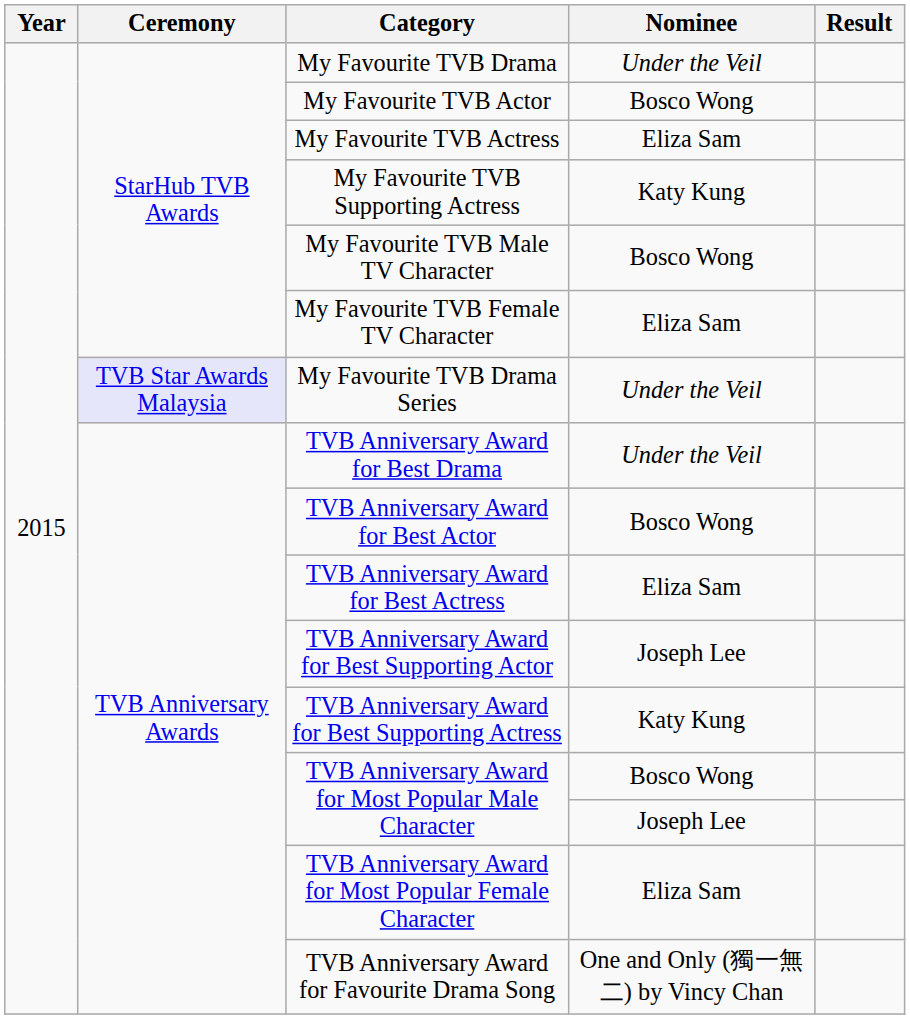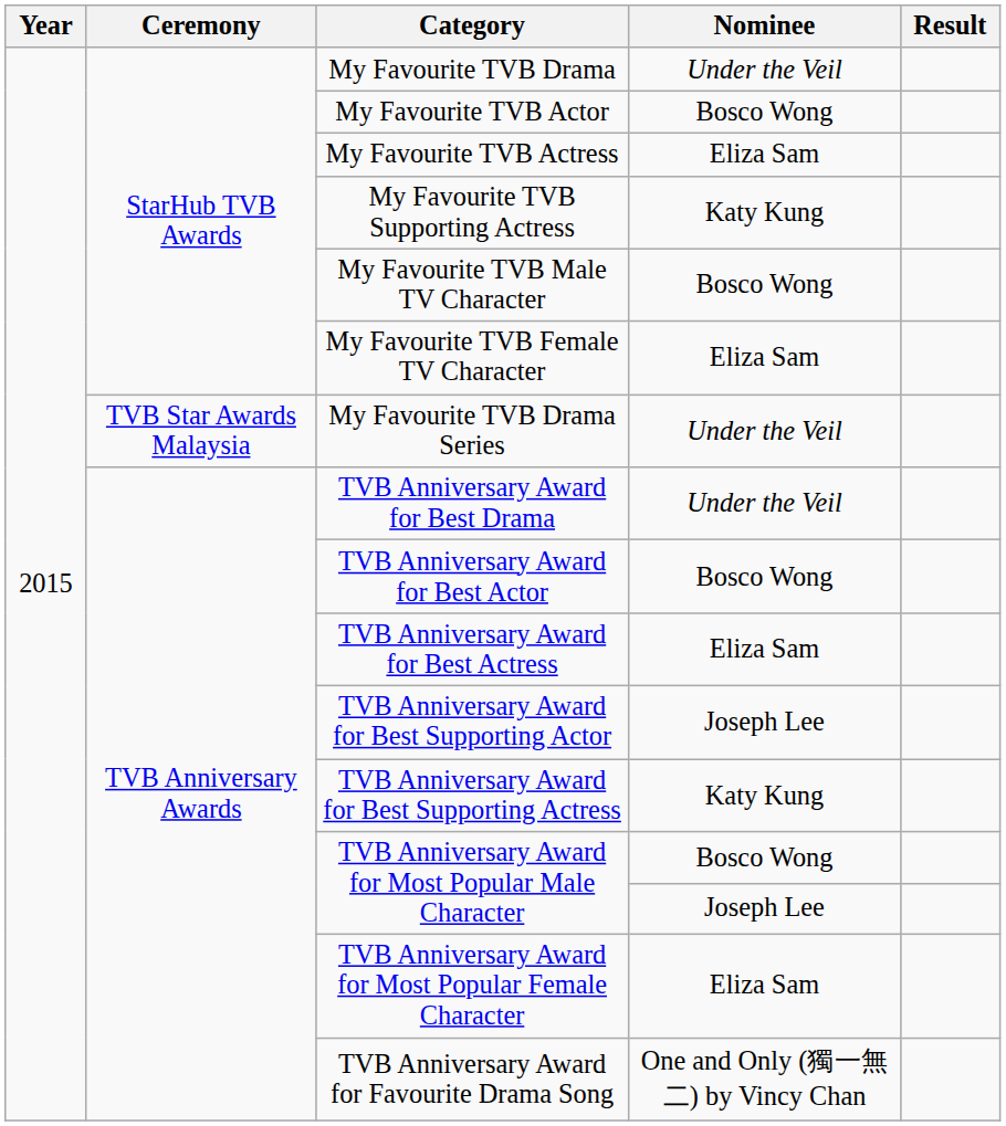My Favourite TVB Drama Series | Ceremony: lavender background -> no background
